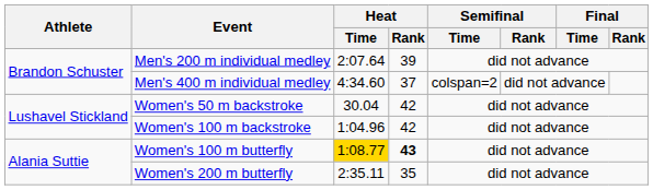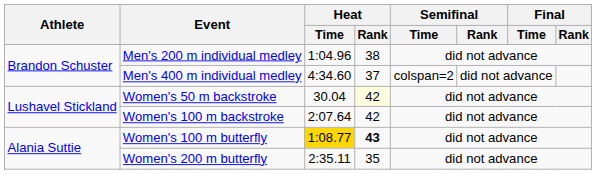Men's 200 m individual medley | Heat / Time: 2:07.64 -> 1:04.96
Men's 200 m individual medley | Heat / Rank: 39 -> 38
Women's 50 m backstroke | Heat / Rank: no background -> lightyellow background
Women's 100 m backstroke | Heat / Time: 1:04.96 -> 2:07.64
